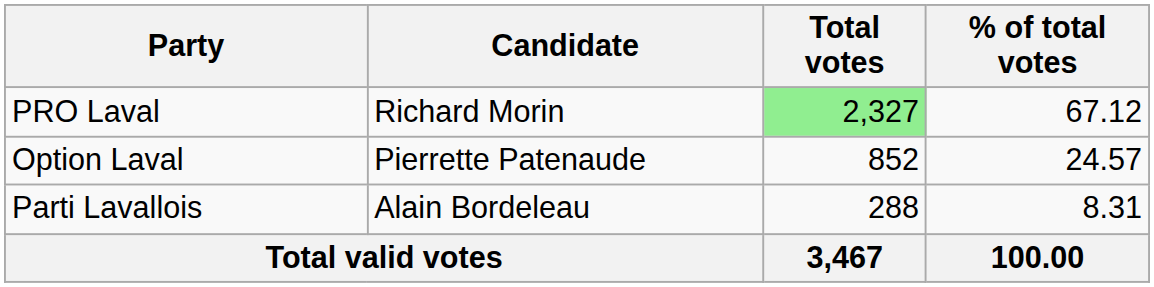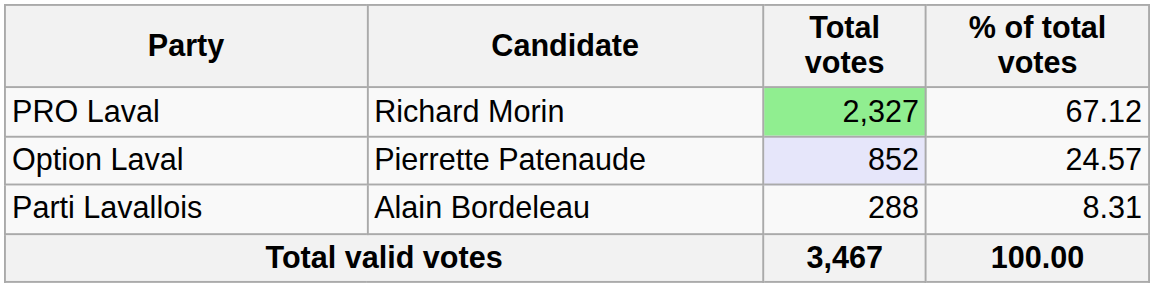Option Laval | Total votes: no background -> lavender background
